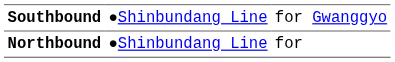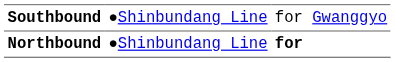Northbound | column 3: normal -> bold
